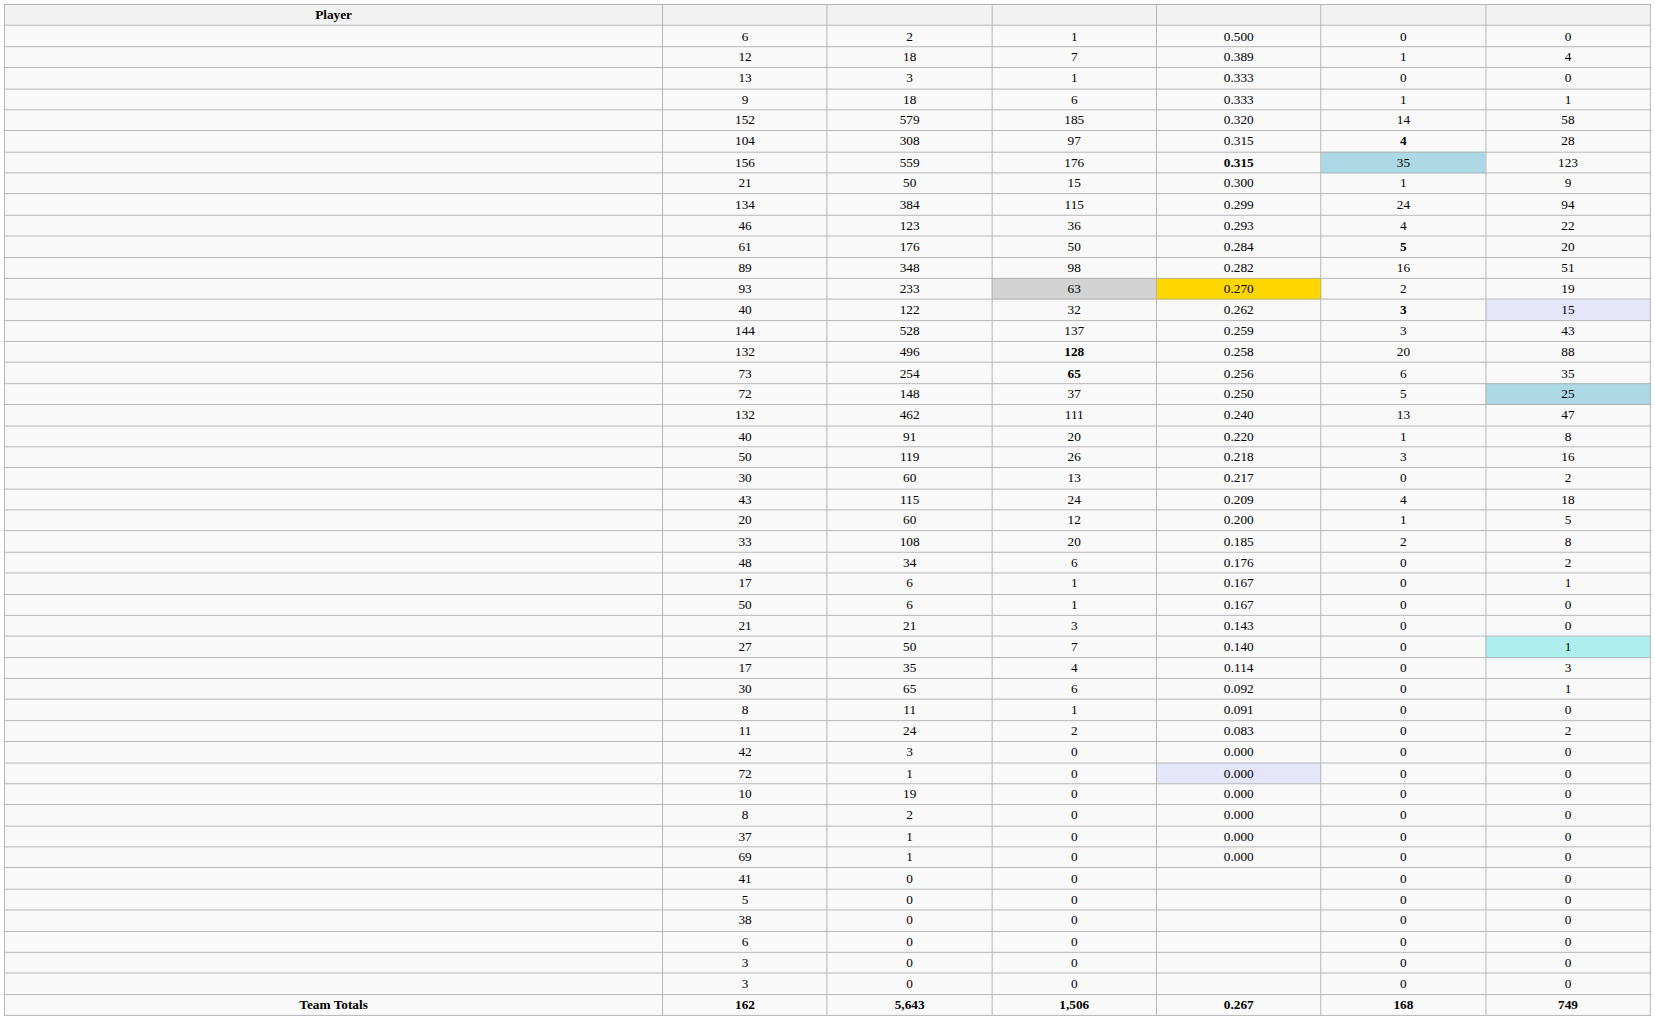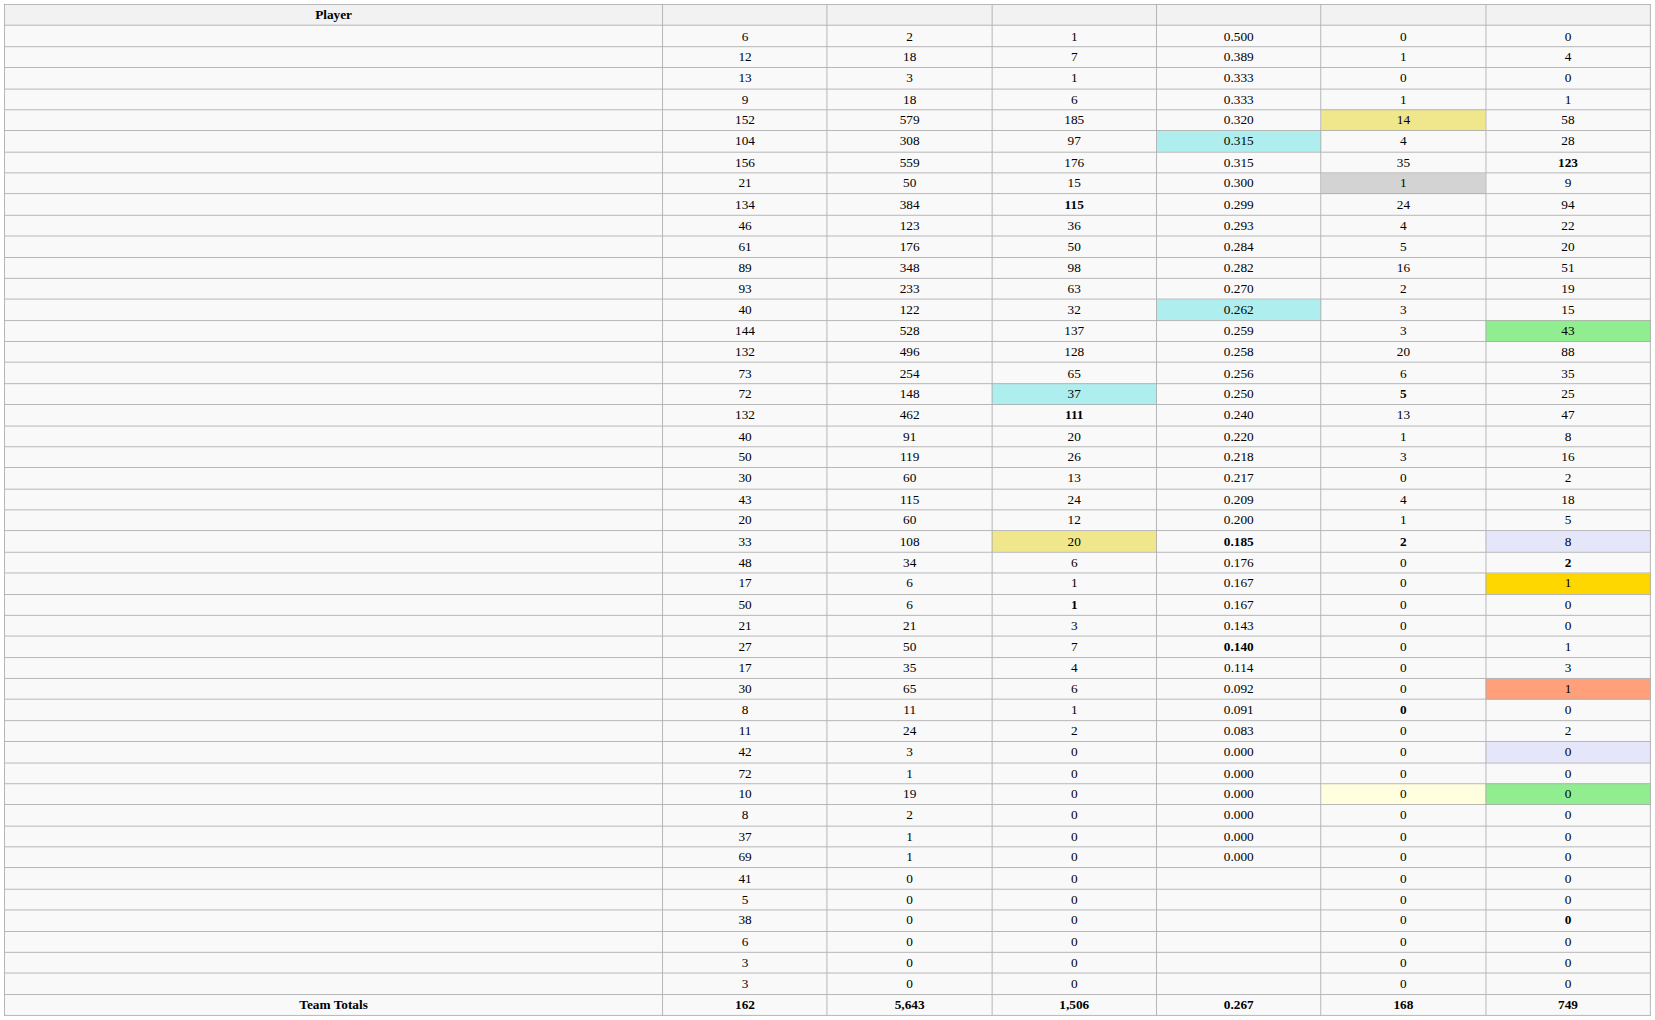152 | column 6: no background -> khaki background
104 | column 5: no background -> paleturquoise background
104 | column 6: bold -> normal
156 | column 5: bold -> normal
156 | column 6: lightblue background -> no background
156 | column 7: normal -> bold
21 / 50 | column 6: no background -> lightgrey background
134 | column 4: normal -> bold
61 | column 6: bold -> normal
93 | column 4: lightgrey background -> no background
93 | column 5: gold background -> no background
40 / 122 | column 5: no background -> paleturquoise background
40 / 122 | column 6: bold -> normal
40 / 122 | column 7: lavender background -> no background
144 | column 7: no background -> lightgreen background
132 / 496 | column 4: bold -> normal
73 | column 4: bold -> normal
72 / 148 | column 4: no background -> paleturquoise background
72 / 148 | column 6: normal -> bold
72 / 148 | column 7: lightblue background -> no background
132 / 462 | column 4: normal -> bold
33 | column 4: no background -> khaki background
33 | column 5: normal -> bold
33 | column 6: normal -> bold
33 | column 7: no background -> lavender background
48 | column 7: normal -> bold
17 / 6 | column 7: no background -> gold background
50 / 6 | column 4: normal -> bold
27 | column 5: normal -> bold
27 | column 7: paleturquoise background -> no background
30 / 65 | column 7: no background -> lightsalmon background
8 / 11 | column 6: normal -> bold
42 | column 7: no background -> lavender background
72 / 1 | column 5: lavender background -> no background
10 | column 6: no background -> lightyellow background
10 | column 7: no background -> lightgreen background
38 | column 7: normal -> bold
